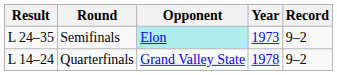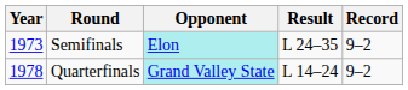columns swapped: Year <-> Result
Quarterfinals | Opponent: no background -> paleturquoise background
